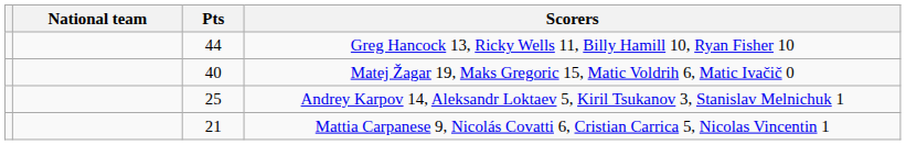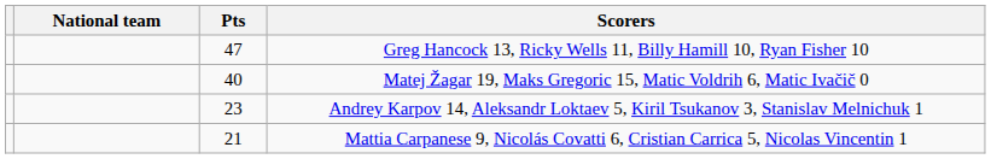row 2 | Pts: 44 -> 47
row 4 | Pts: 25 -> 23
